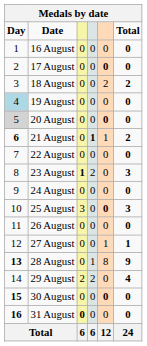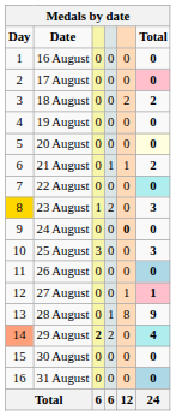17 August | column 5: bold -> normal
17 August | Total: no background -> pink background
19 August | Day: lightblue background -> no background
20 August | Day: lightgrey background -> no background
20 August | column 5: bold -> normal
20 August | Total: no background -> lightyellow background
21 August | Day: bold -> normal
21 August | column 4: bold -> normal
22 August | Total: no background -> paleturquoise background
23 August | Day: no background -> gold background
23 August | column 3: bold -> normal
24 August | column 5: normal -> bold
25 August | column 5: bold -> normal
26 August | Total: no background -> lightblue background
27 August | Total: no background -> pink background
28 August | Day: bold -> normal
29 August | Day: no background -> lightsalmon background
29 August | column 3: normal -> bold
29 August | Total: no background -> paleturquoise background
30 August | Day: bold -> normal
30 August | column 5: bold -> normal
31 August | Day: bold -> normal
31 August | column 3: bold -> normal
31 August | Total: no background -> lightblue background
